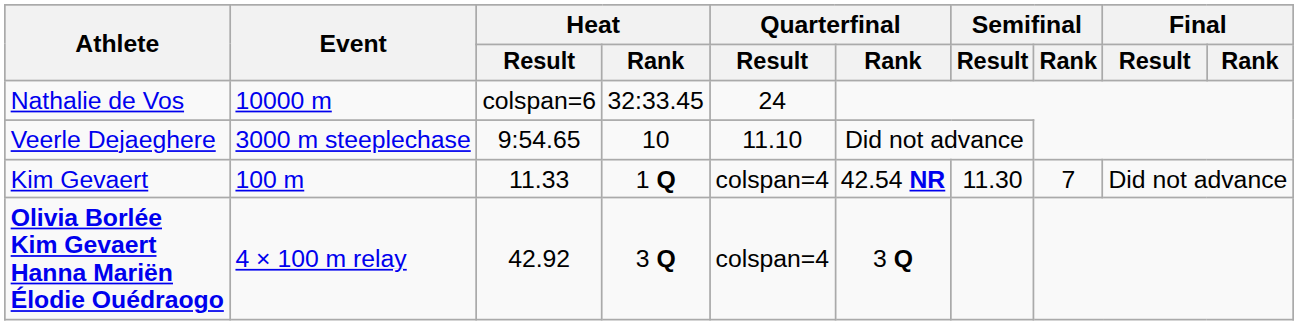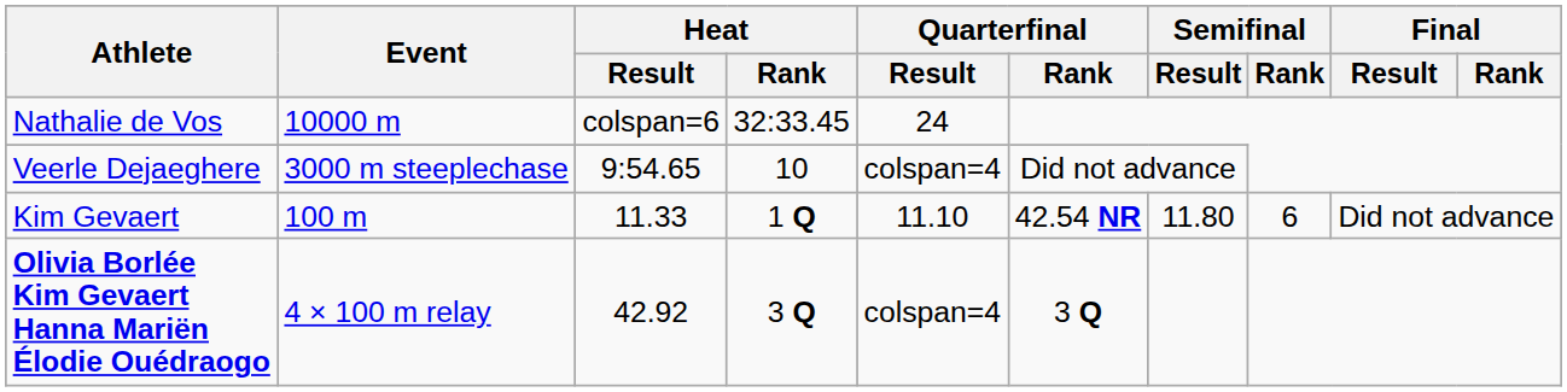Veerle Dejaeghere | Quarterfinal / Result: 11.10 -> colspan=4
Kim Gevaert | Quarterfinal / Result: colspan=4 -> 11.10
Kim Gevaert | Semifinal / Result: 11.30 -> 11.80
Kim Gevaert | Semifinal / Rank: 7 -> 6
